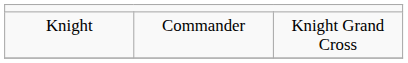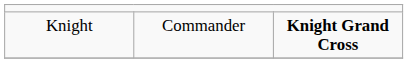Knight | column 3: normal -> bold
